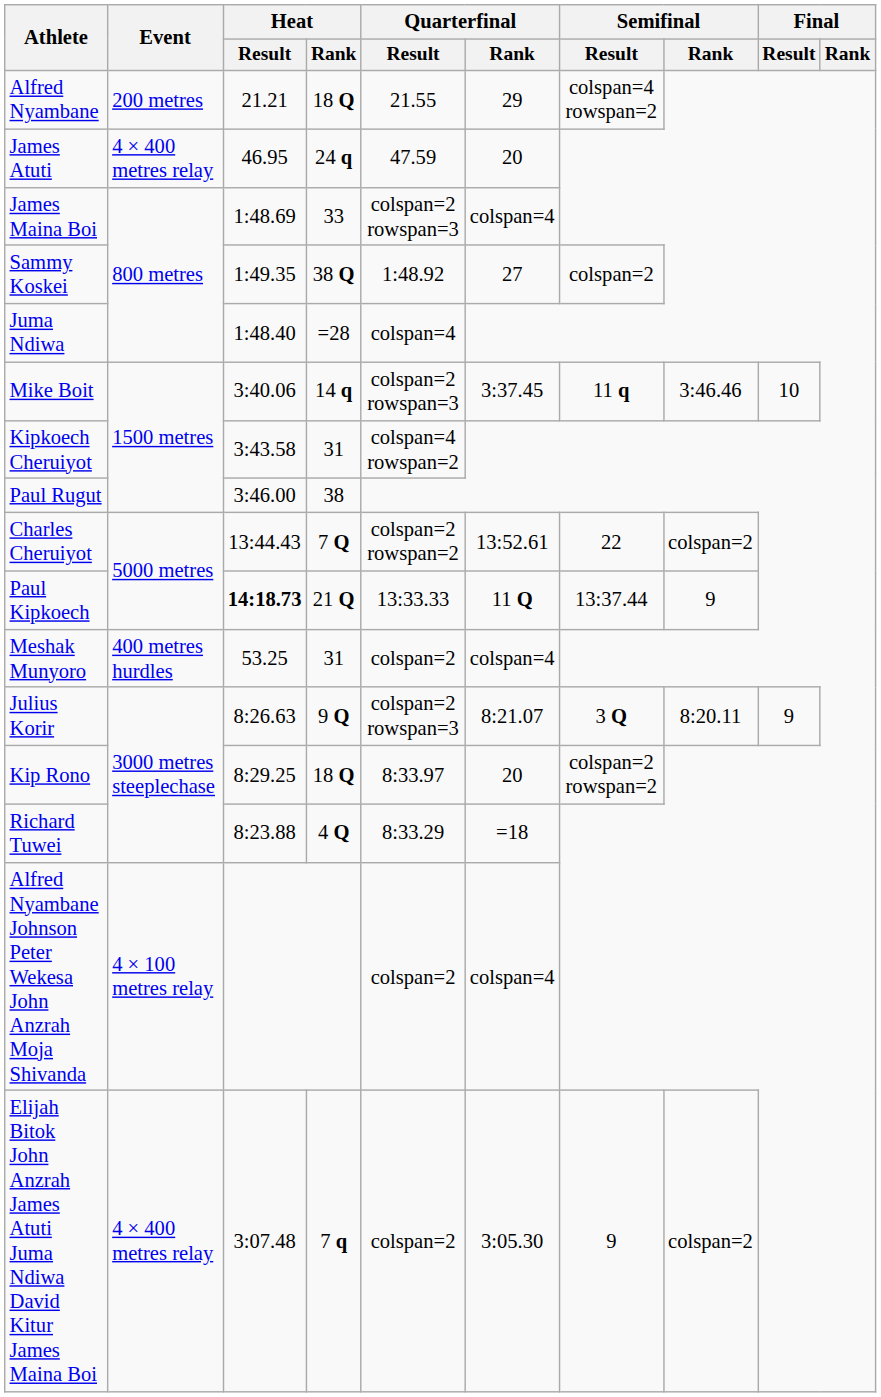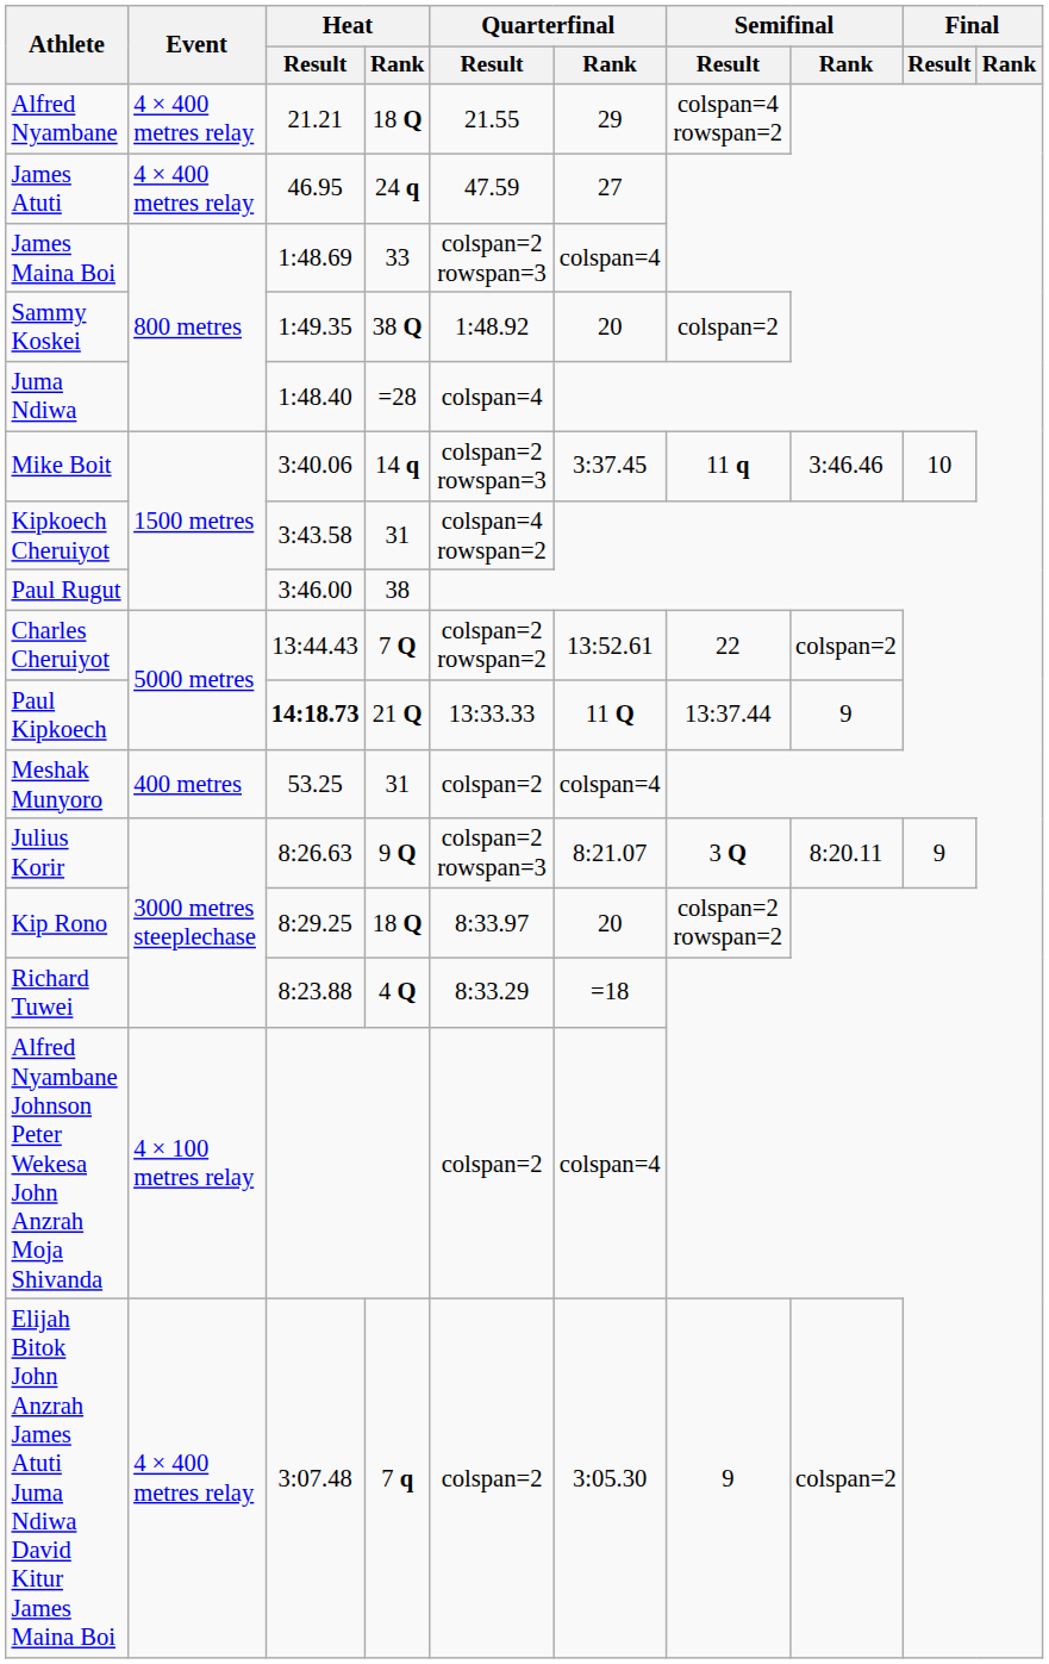Alfred Nyambane | Event: 200 metres -> 4 × 400 metres relay
James Atuti | Quarterfinal / Rank: 20 -> 27
Sammy Koskei | Quarterfinal / Rank: 27 -> 20
Meshak Munyoro | Event: 400 metres hurdles -> 400 metres
